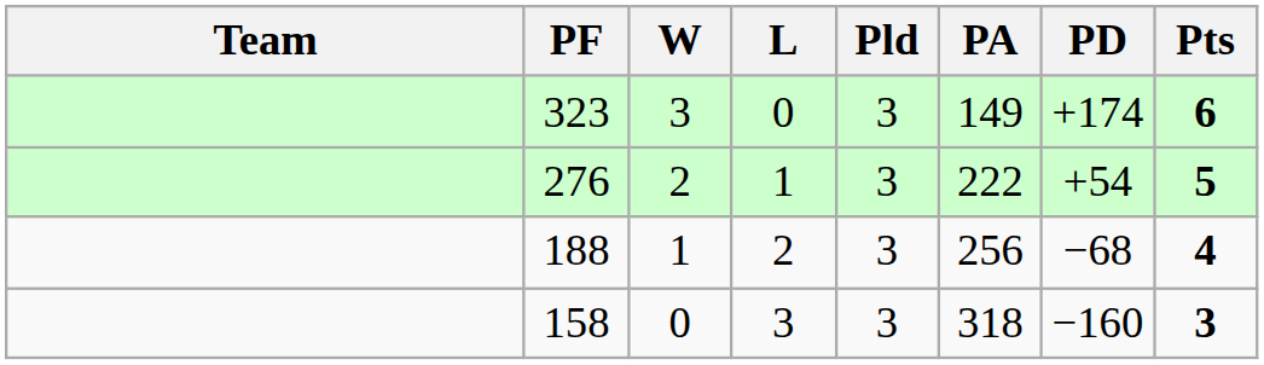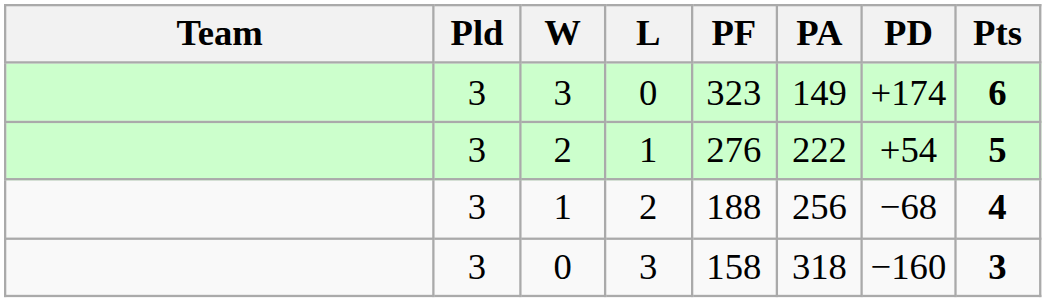columns swapped: Pld <-> PF
